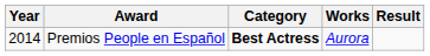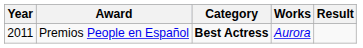Premios People en Español | Year: 2014 -> 2011
